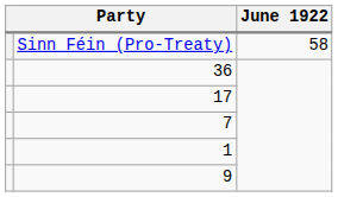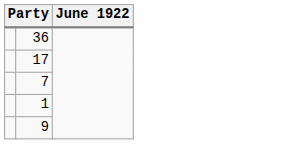- row: Sinn Féin (Pro-Treaty) | 58
